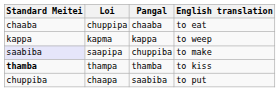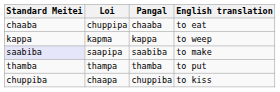row 4 | Pangal: chuppiba -> saabiba
row 5 | Standard Meitei: bold -> normal
row 5 | English translation: to kiss -> to put
row 6 | Pangal: saabiba -> chuppiba
row 6 | English translation: to put -> to kiss
